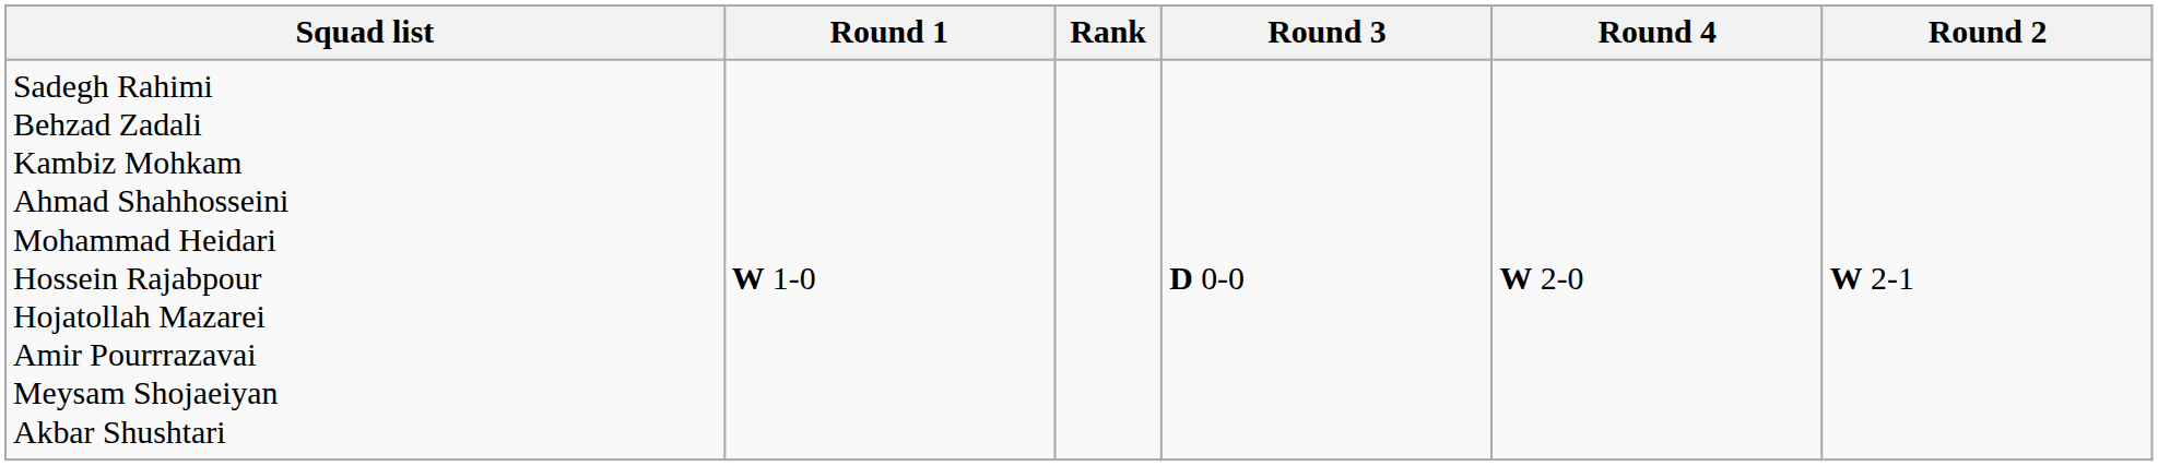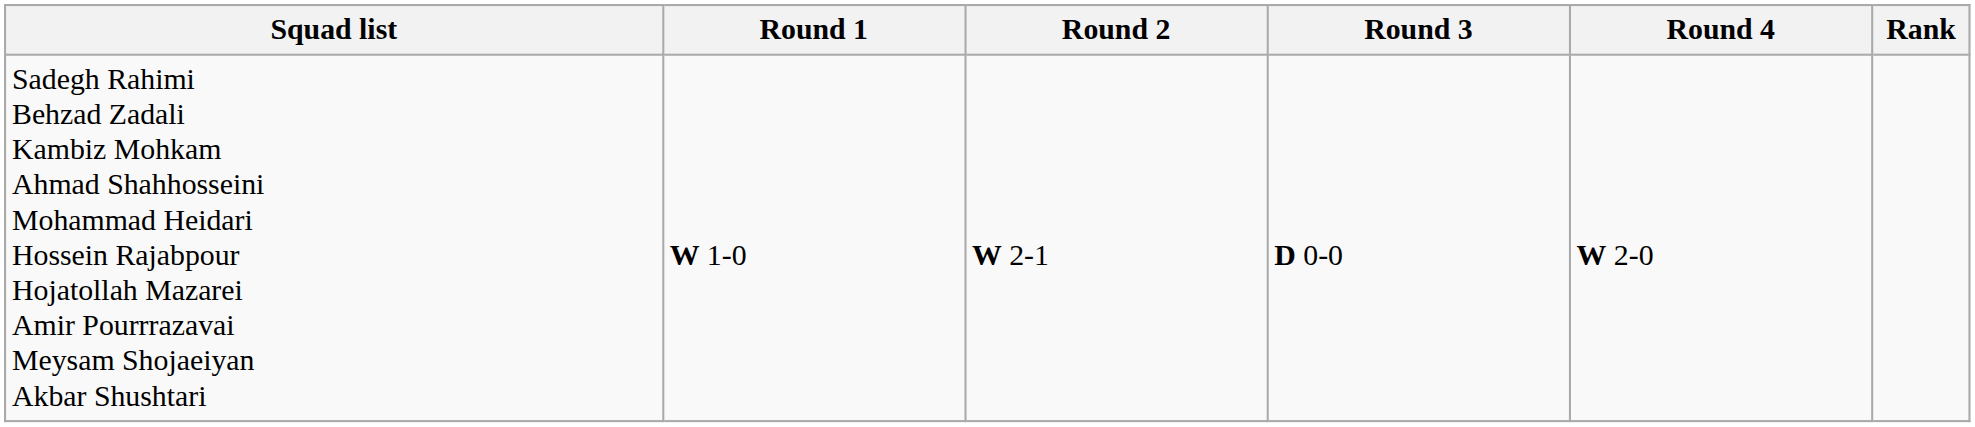columns swapped: Round 2 <-> Rank
